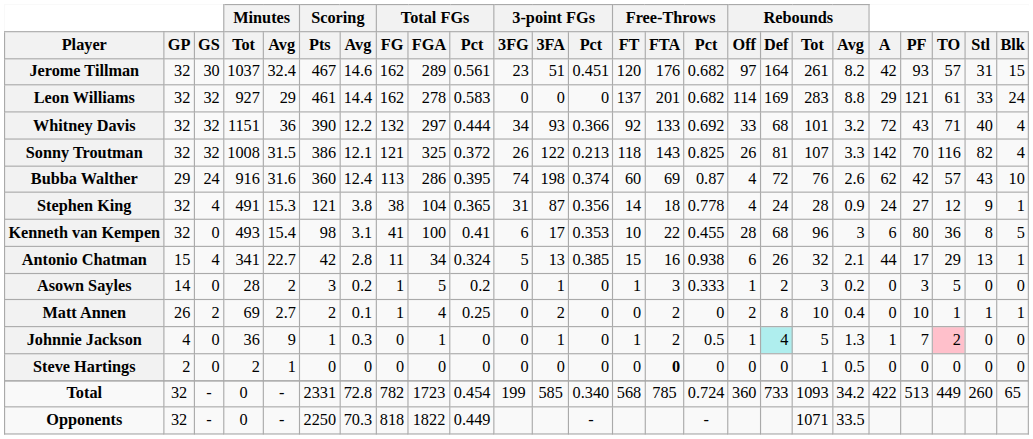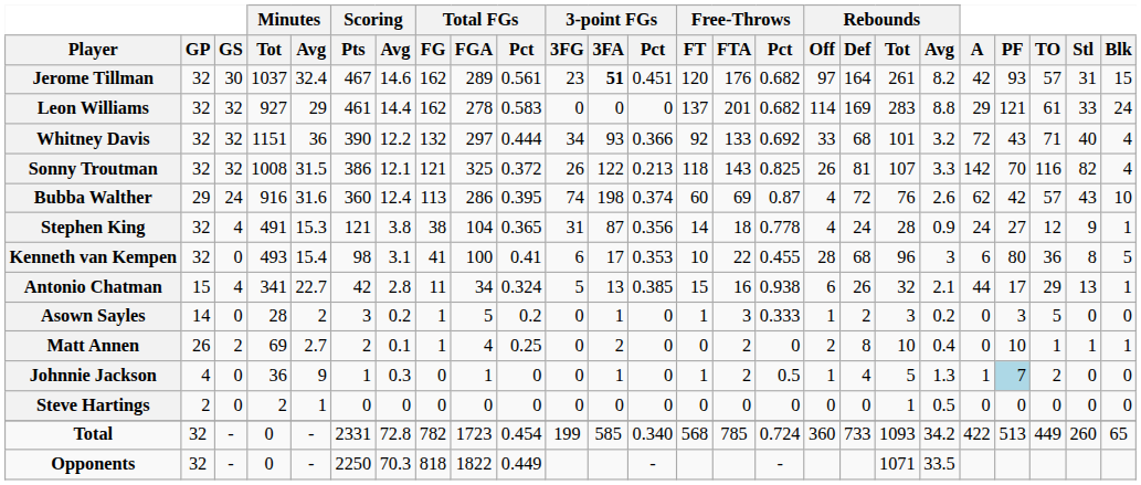Jerome Tillman | 3-point FGs / 3FA: normal -> bold
Johnnie Jackson | Rebounds / Def: paleturquoise background -> no background
Johnnie Jackson | PF: no background -> lightblue background
Johnnie Jackson | TO: pink background -> no background
Steve Hartings | Free-Throws / FTA: bold -> normal
